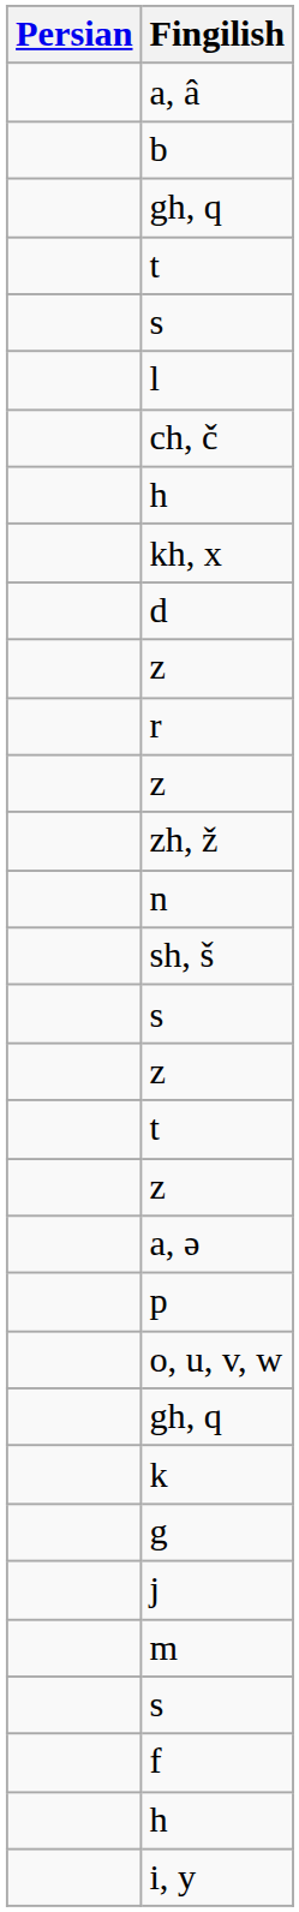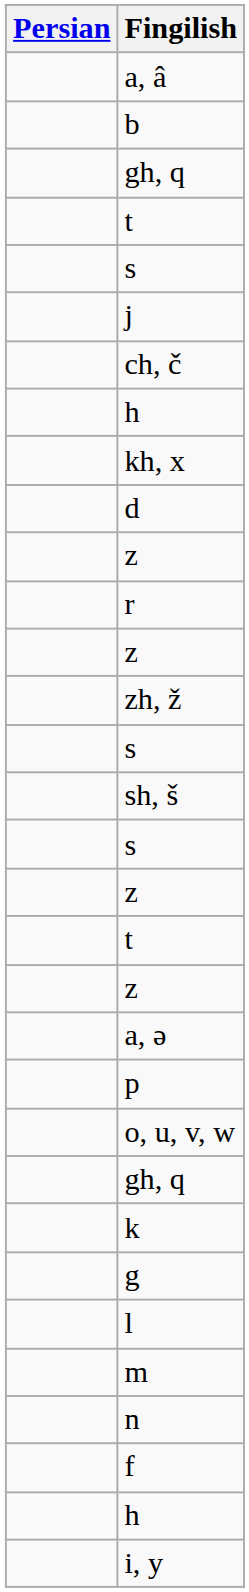row 7 | Fingilish: l -> j
row 16 | Fingilish: n -> s
row 28 | Fingilish: j -> l
row 30 | Fingilish: s -> n
